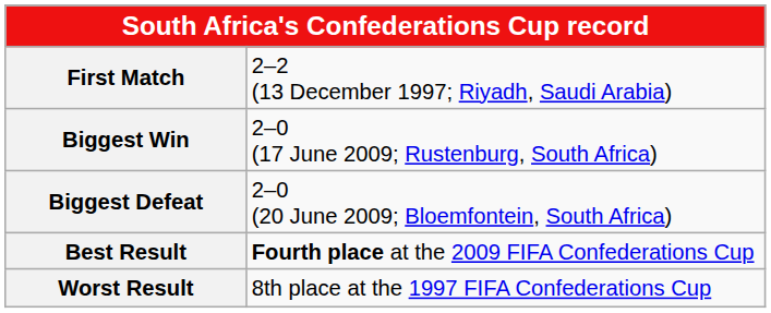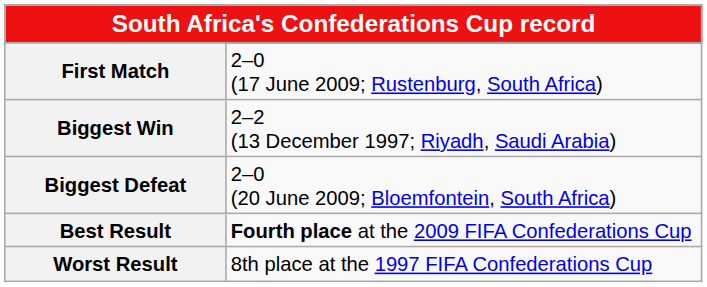First Match | column 2: 2–2 (13 December 1997; Riyadh, Saudi Arabia) -> 2–0 (17 June 2009; Rustenburg, South Africa)
Biggest Win | column 2: 2–0 (17 June 2009; Rustenburg, South Africa) -> 2–2 (13 December 1997; Riyadh, Saudi Arabia)
